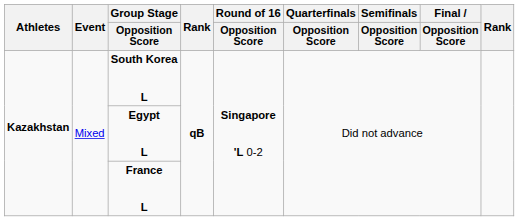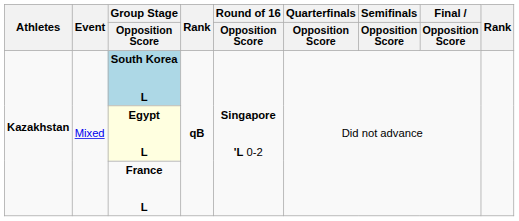South Korea L | Group Stage / Opposition Score: no background -> lightblue background
Egypt L | Group Stage / Opposition Score: no background -> lightyellow background
